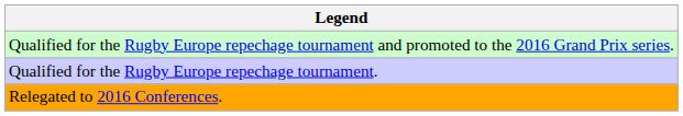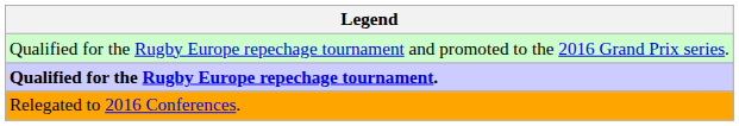row 3 | column 1: normal -> bold
